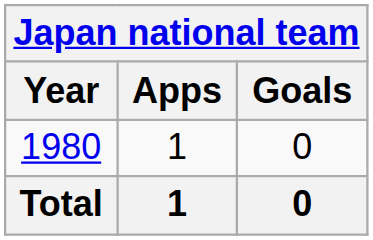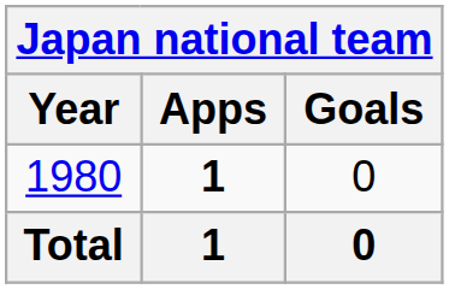1980 | Apps: normal -> bold
